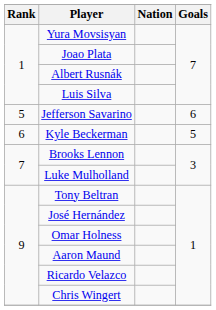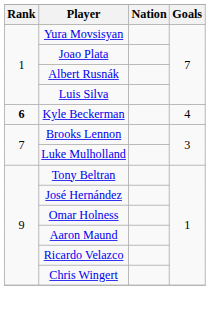- row: 5 | Jefferson Savarino | 6
Kyle Beckerman | Rank: normal -> bold
Kyle Beckerman | Goals: 5 -> 4
